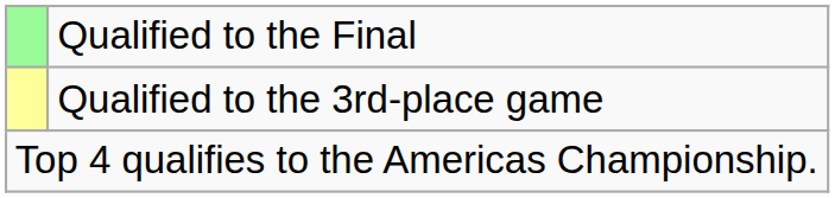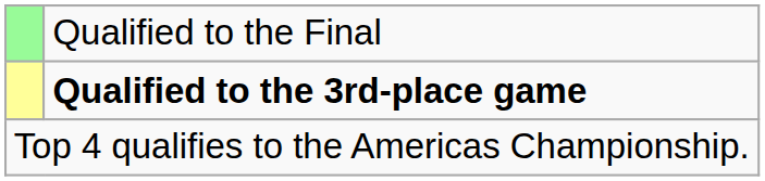row 2 | column 2: normal -> bold
